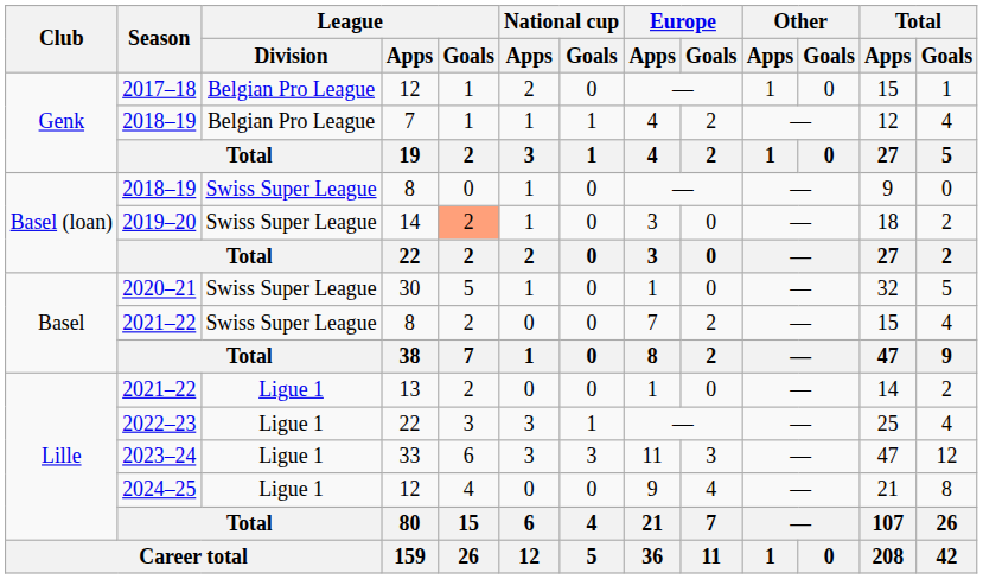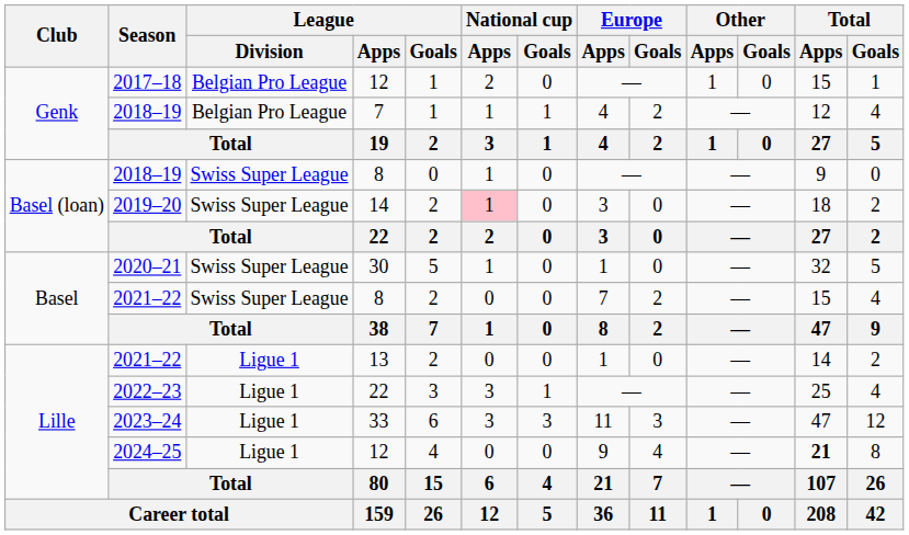2019–20 | League / Goals: lightsalmon background -> no background
2019–20 | National cup / Apps: no background -> pink background
2024–25 | Total / Apps: normal -> bold
